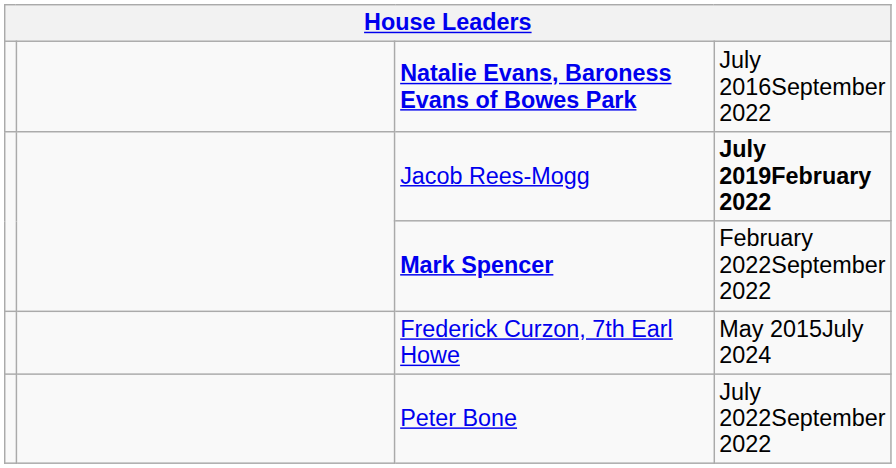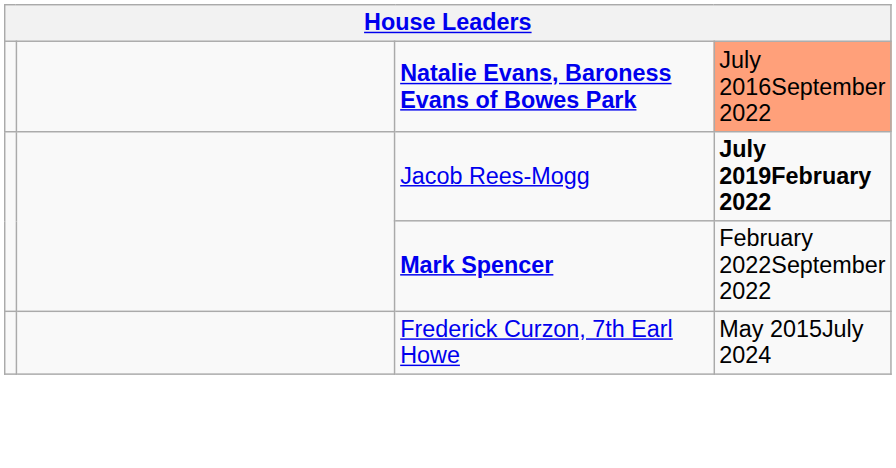Natalie Evans, Baroness Evans of Bowes Park | column 4: no background -> lightsalmon background
- row: Peter Bone | July 2022September 2022
